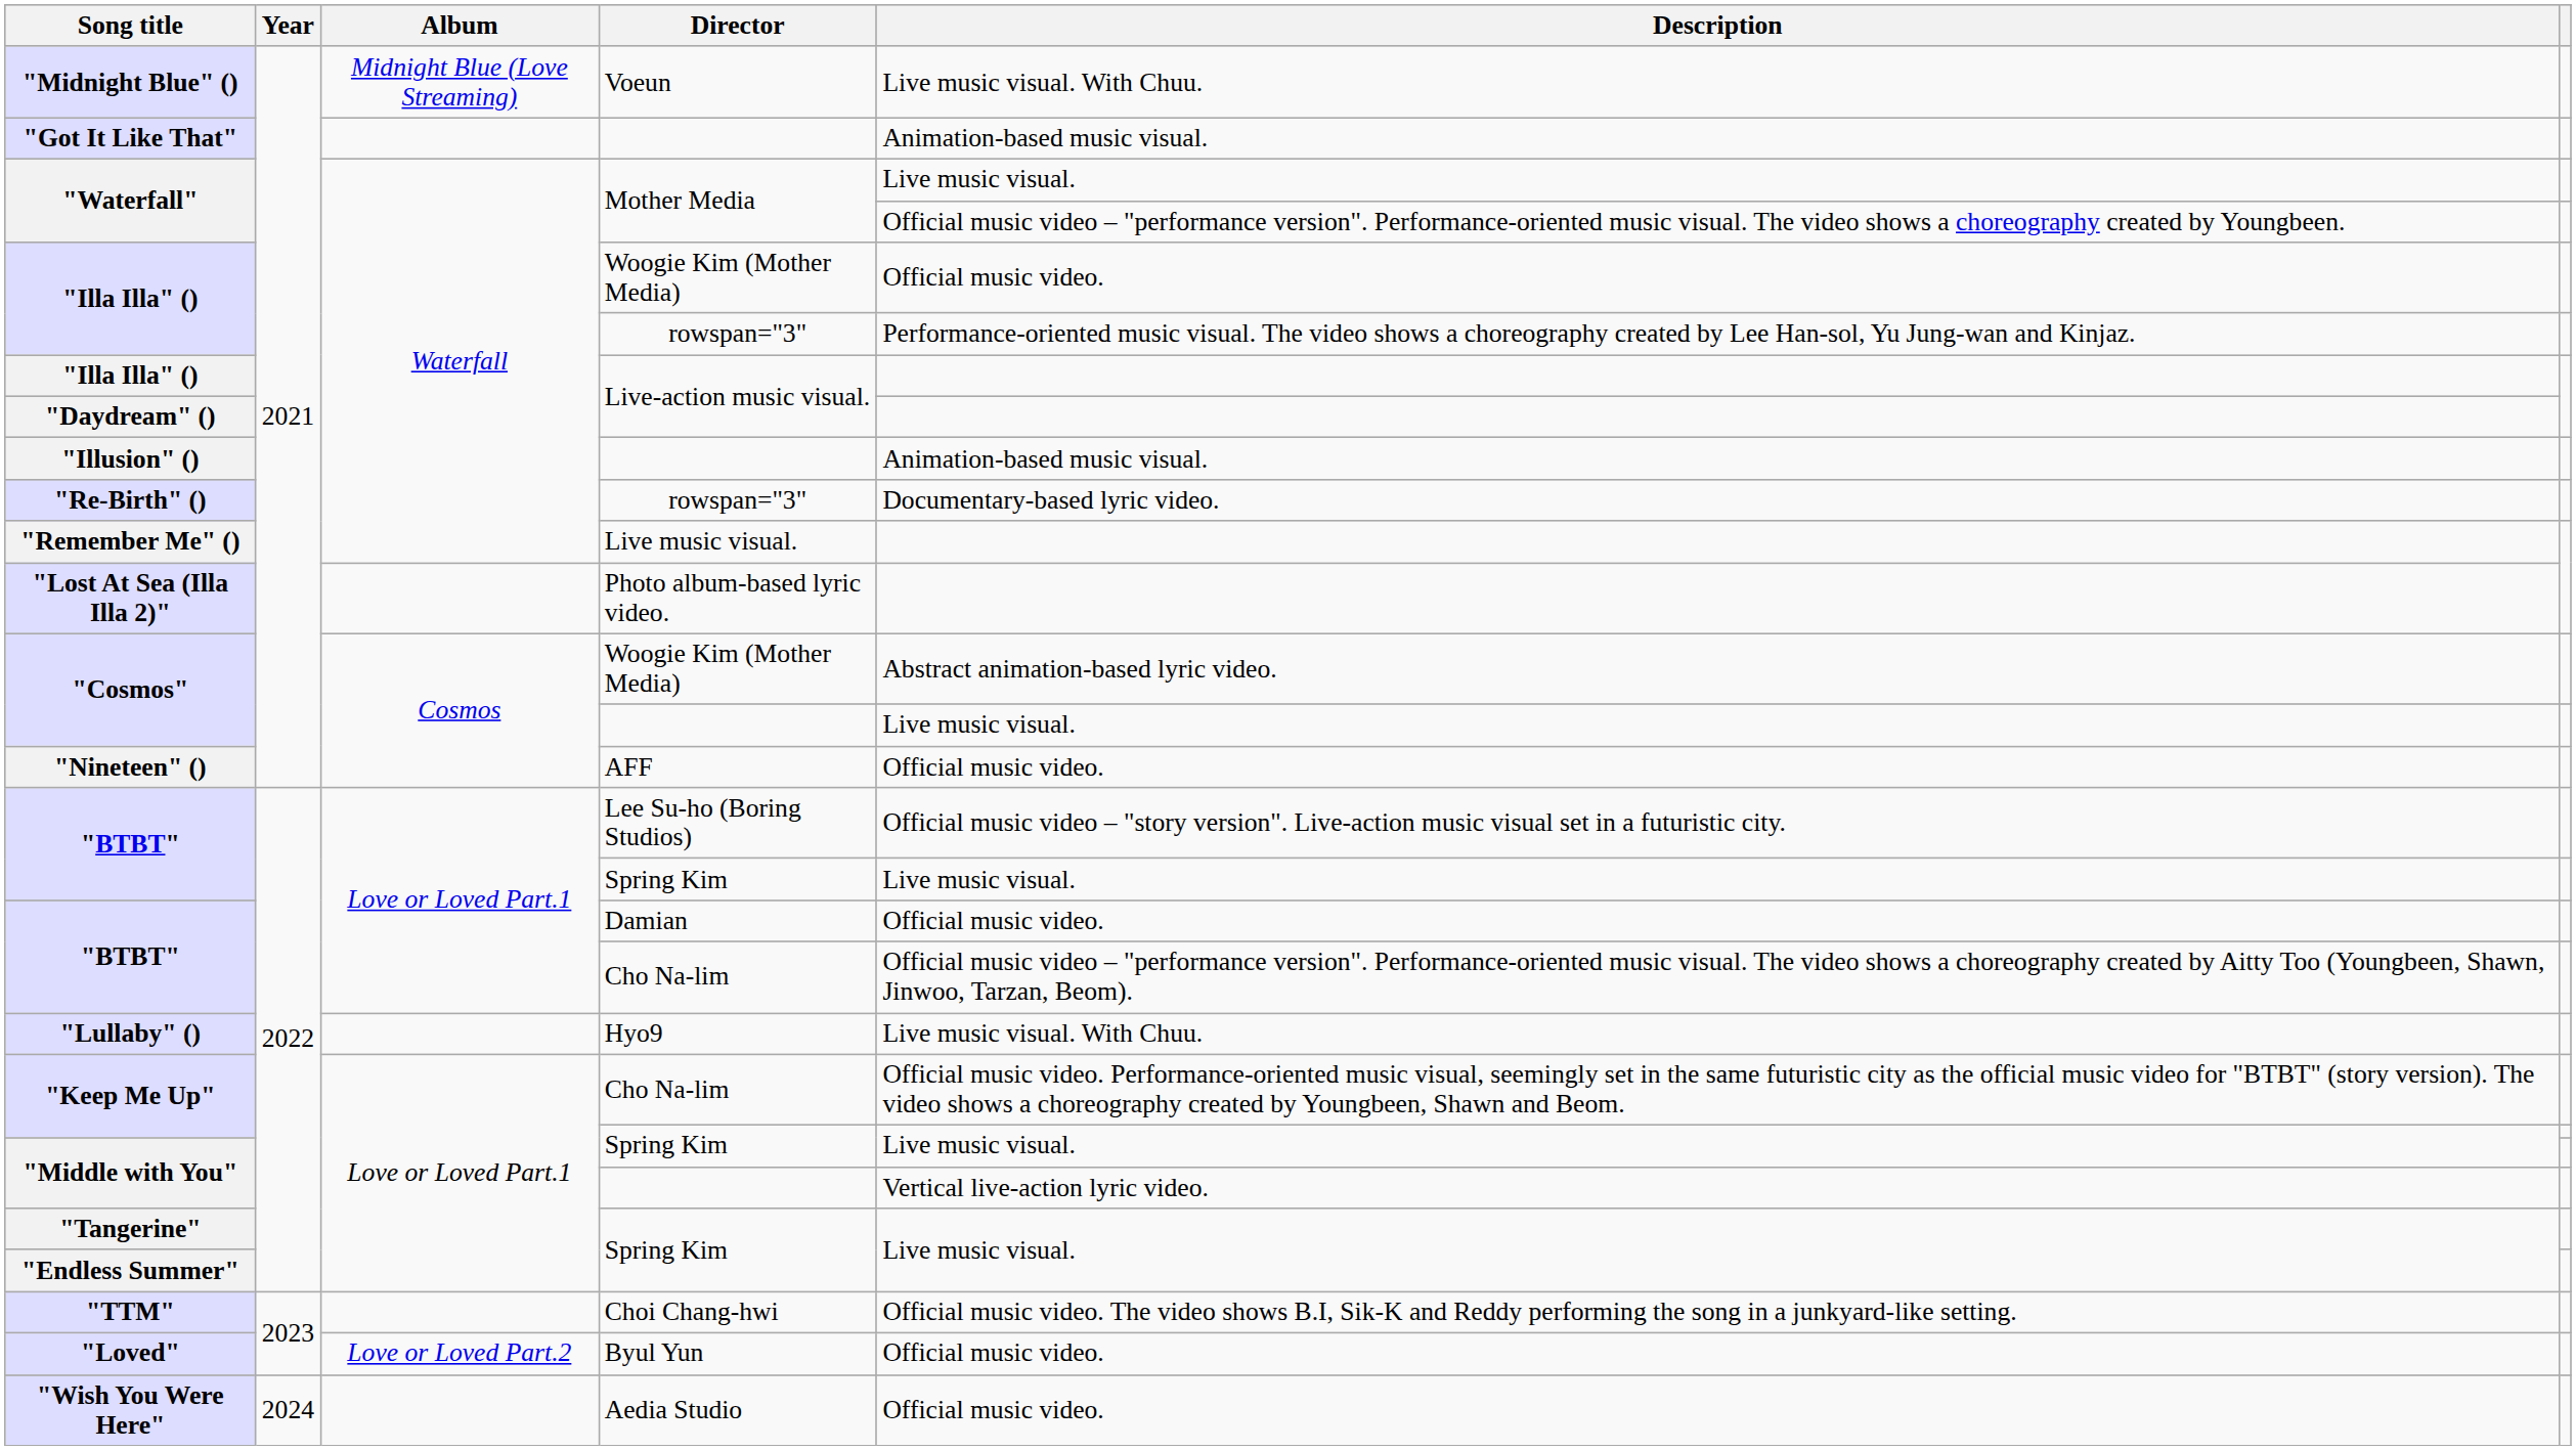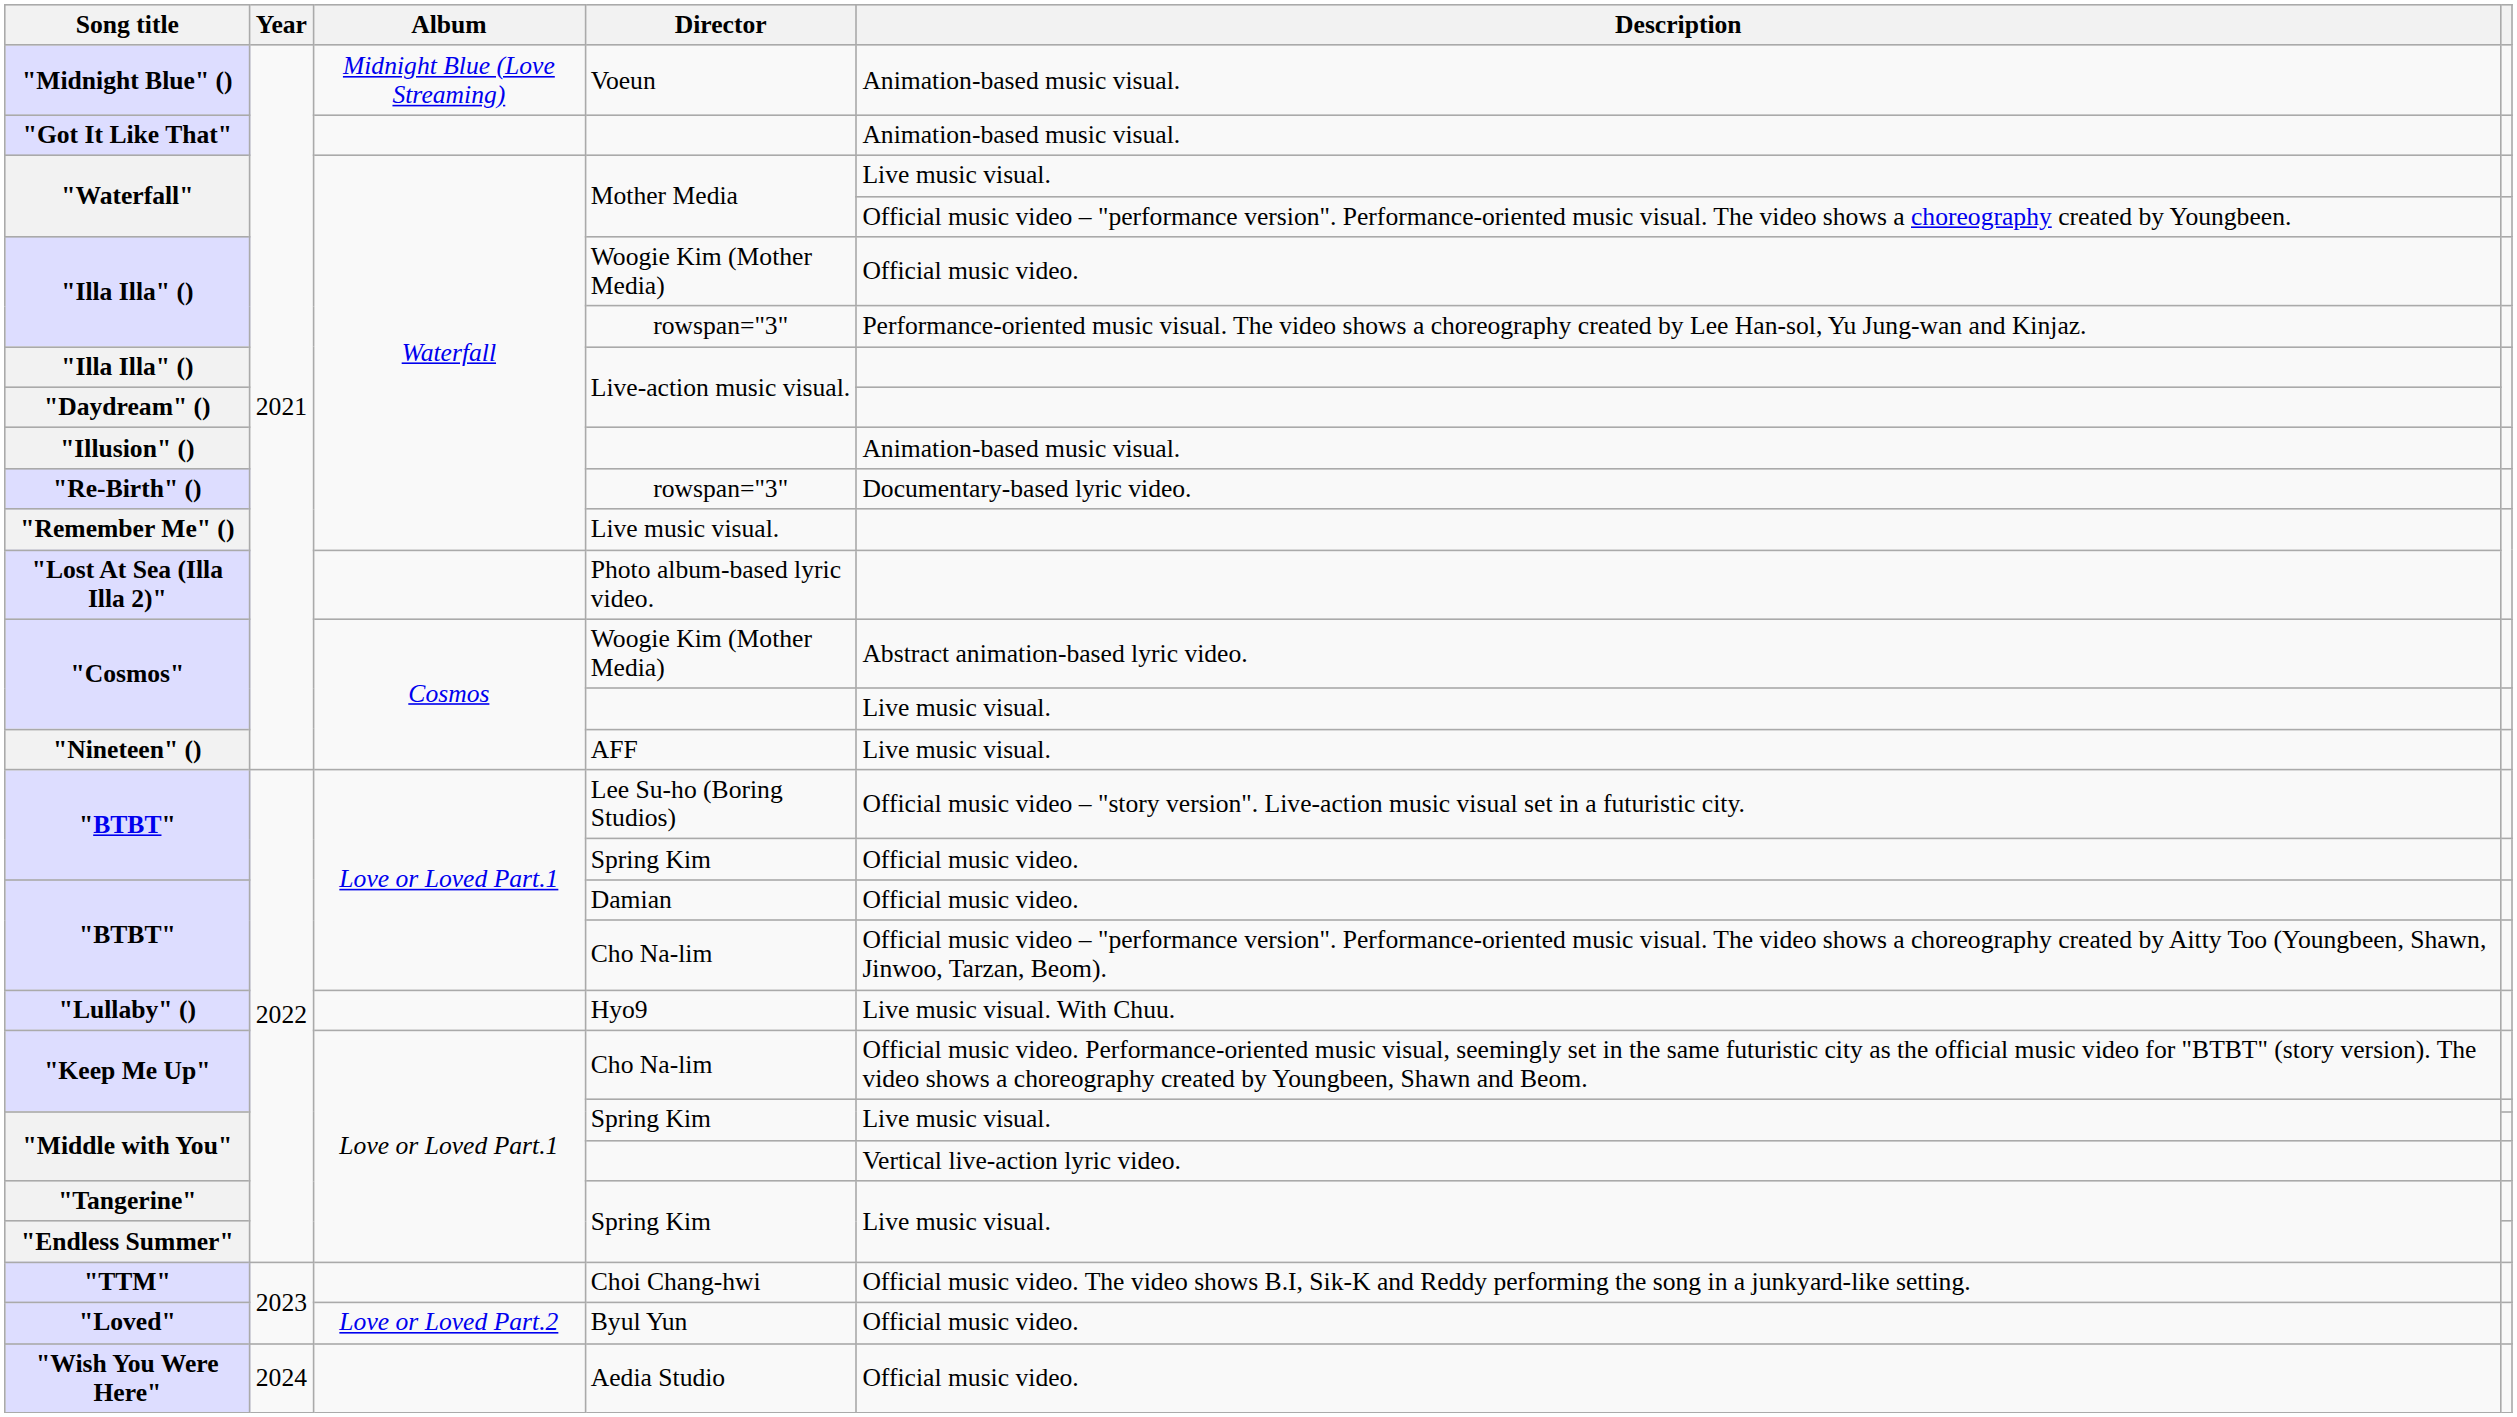"Midnight Blue" () | Description: Live music visual. With Chuu. -> Animation-based music visual.
"Nineteen" () | Description: Official music video. -> Live music visual.
"BTBT" / Spring Kim | Description: Live music visual. -> Official music video.
